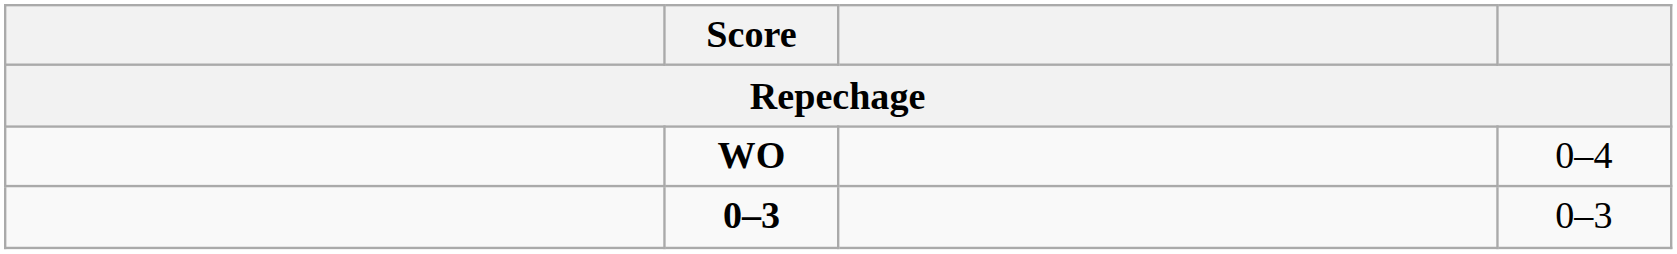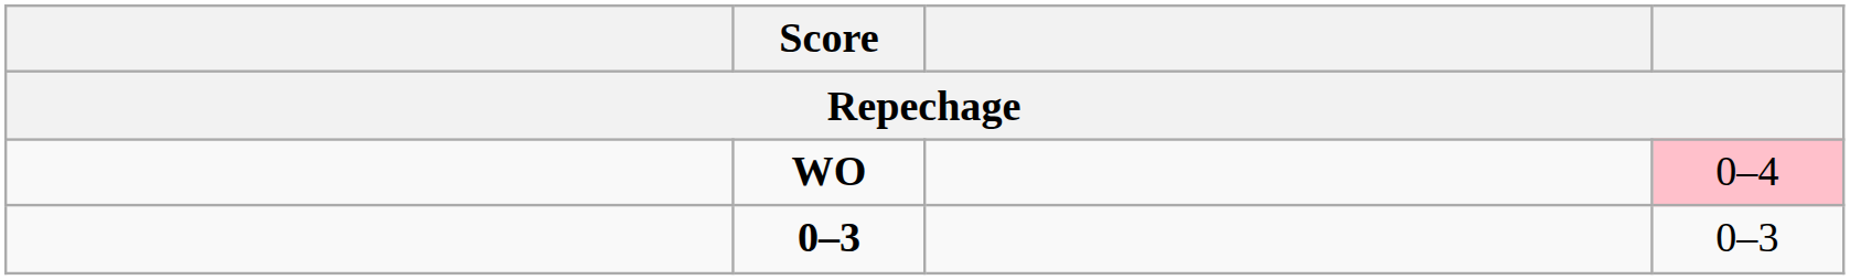WO | column 4: no background -> pink background
